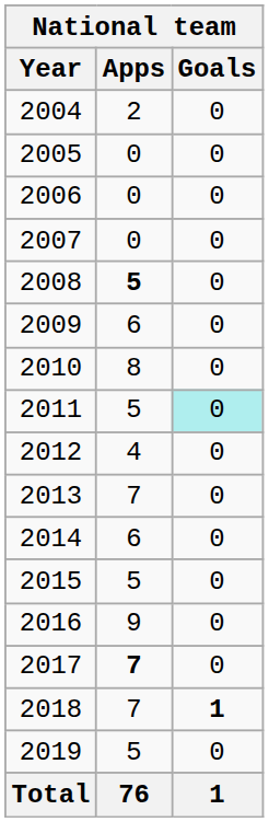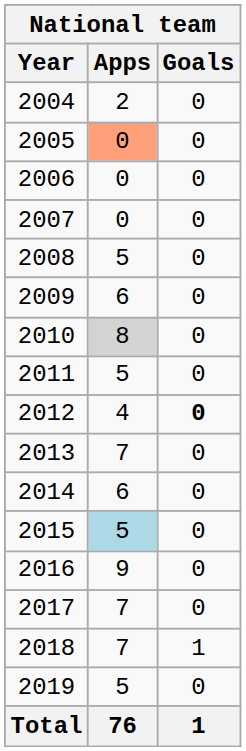2005 | Apps: no background -> lightsalmon background
2008 | Apps: bold -> normal
2010 | Apps: no background -> lightgrey background
2011 | Goals: paleturquoise background -> no background
2012 | Goals: normal -> bold
2015 | Apps: no background -> lightblue background
2017 | Apps: bold -> normal
2018 | Goals: bold -> normal
